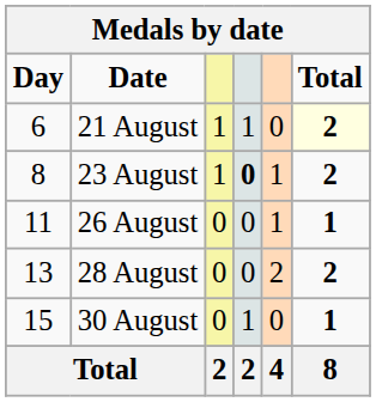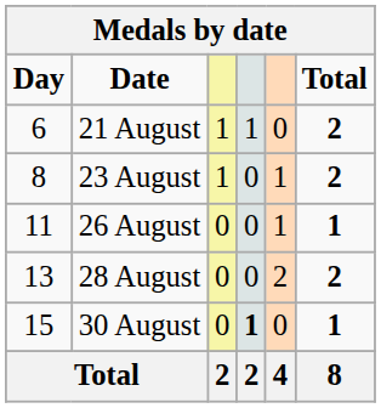21 August | Total: lightyellow background -> no background
23 August | column 4: bold -> normal
30 August | column 4: normal -> bold
